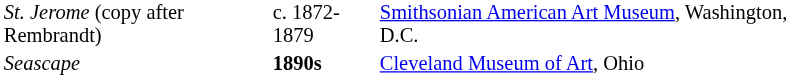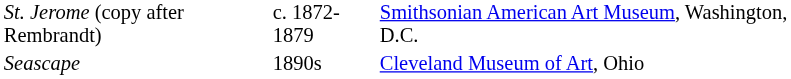Seascape | column 2: bold -> normal
